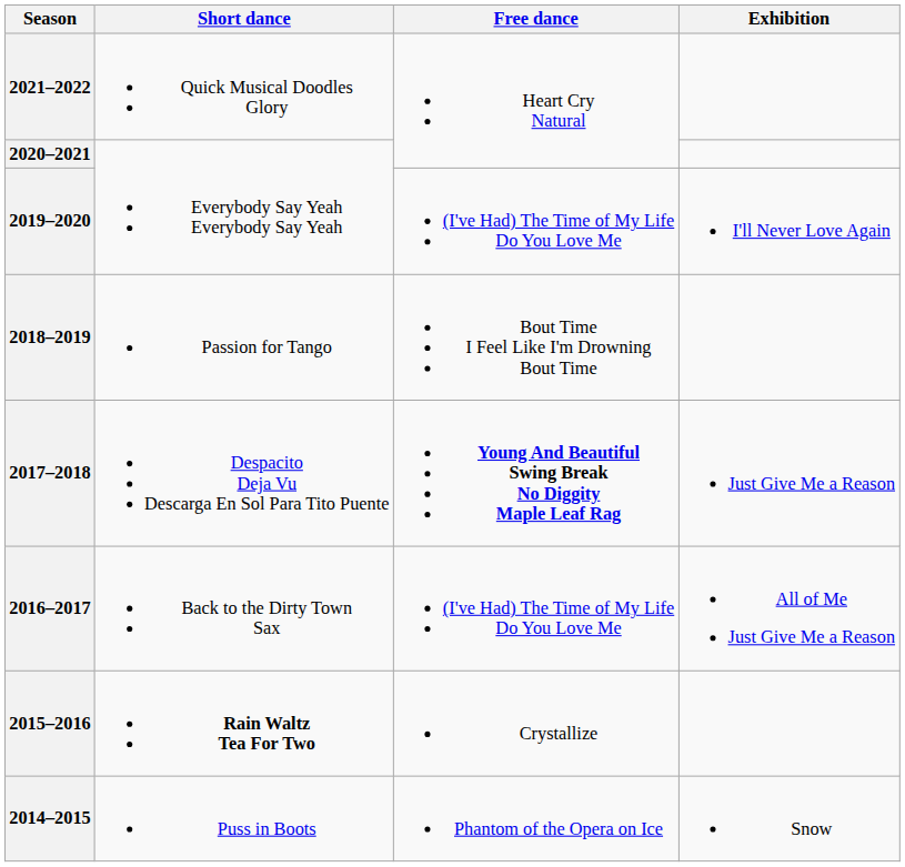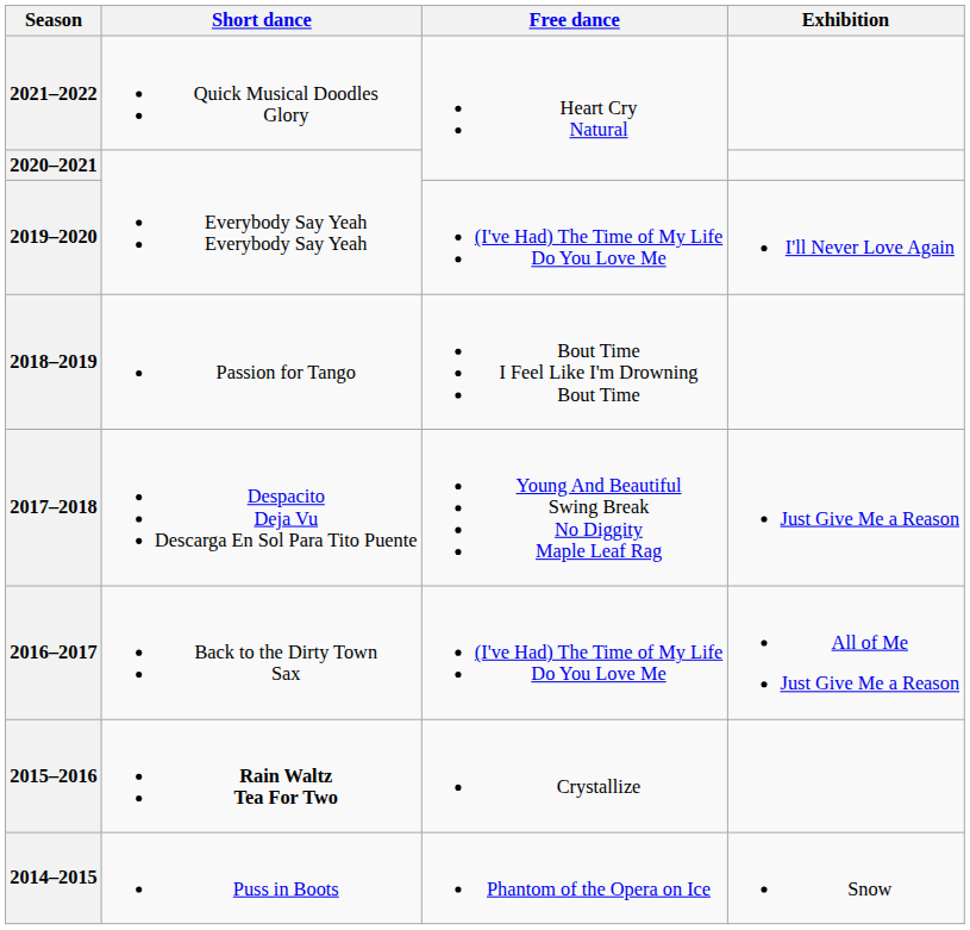2017–2018 | Free dance: bold -> normal
